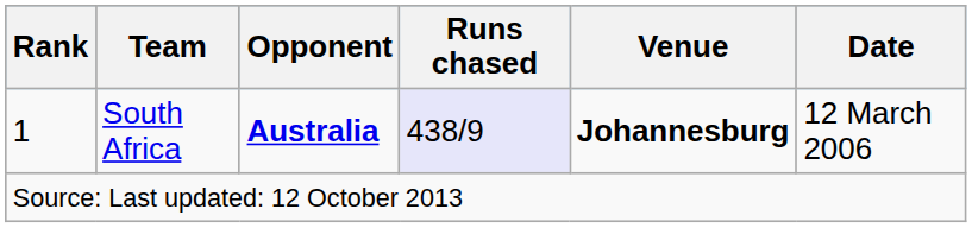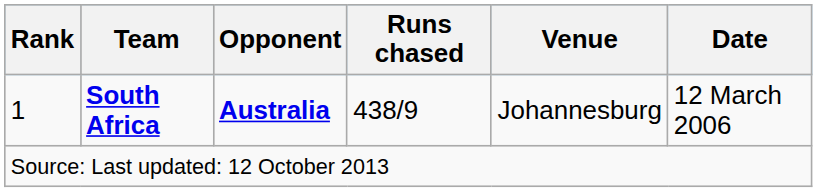1 | Team: normal -> bold
1 | Runs chased: lavender background -> no background
1 | Venue: bold -> normal
